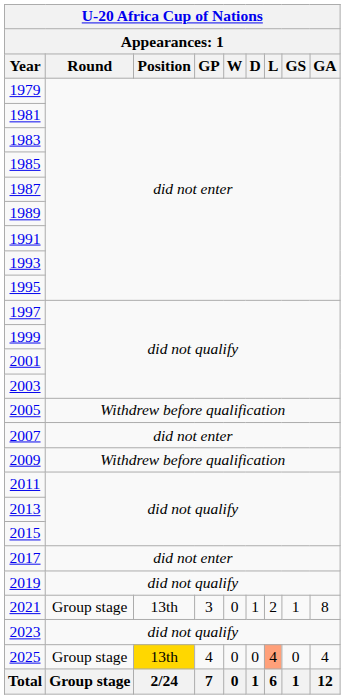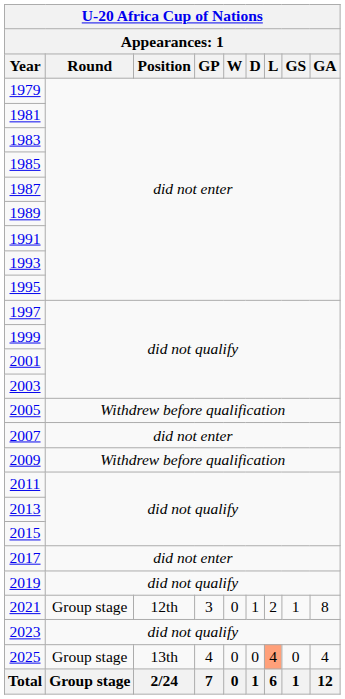2021 | Position: 13th -> 12th
2025 | Position: gold background -> no background
